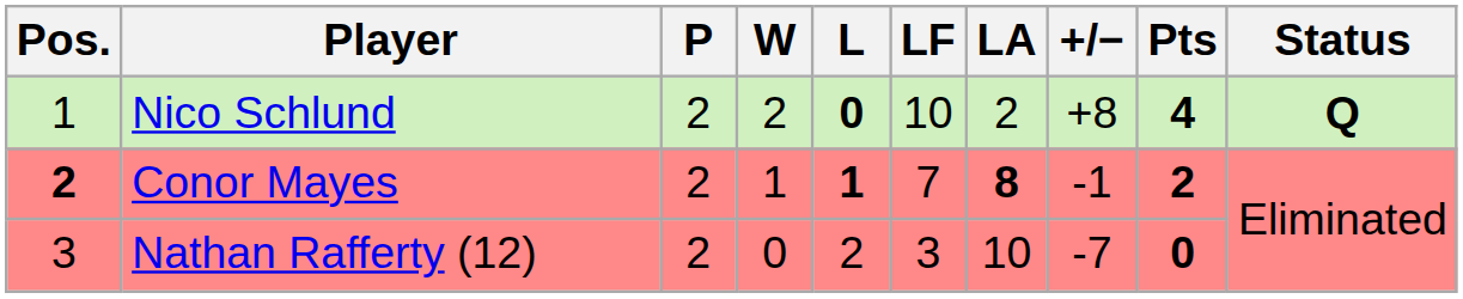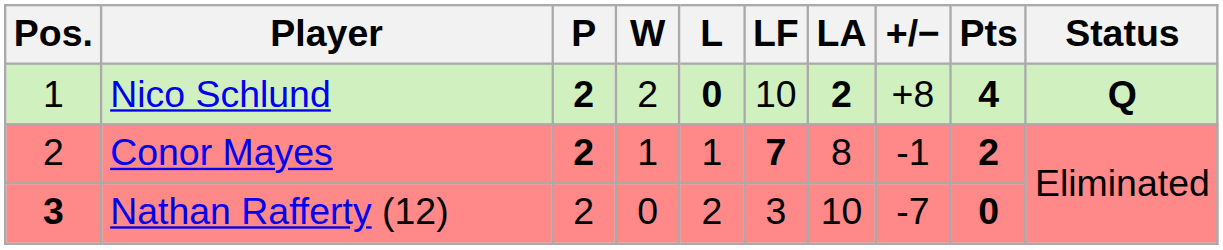Nico Schlund | P: normal -> bold
Nico Schlund | LA: normal -> bold
Conor Mayes | Pos.: bold -> normal
Conor Mayes | P: normal -> bold
Conor Mayes | L: bold -> normal
Conor Mayes | LF: normal -> bold
Conor Mayes | LA: bold -> normal
Nathan Rafferty (12) | Pos.: normal -> bold
